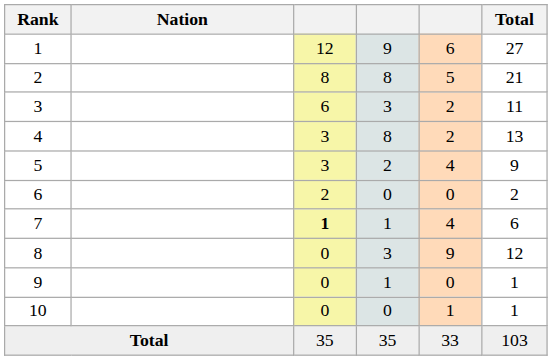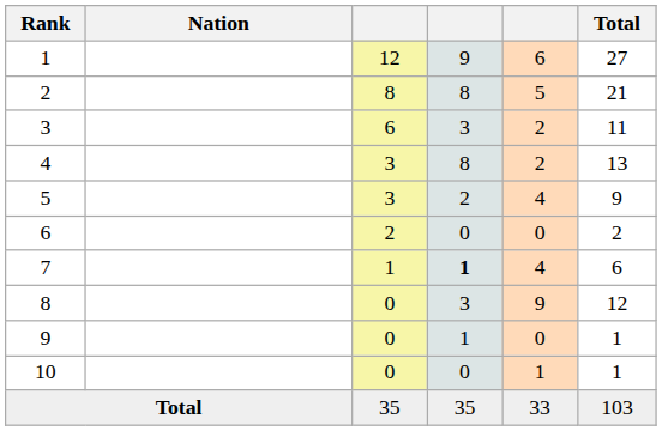7 | column 3: bold -> normal
7 | column 4: normal -> bold
